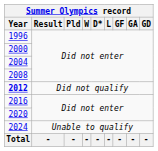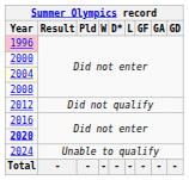1996 | Summer Olympics record / Year: no background -> pink background
2004 | Summer Olympics record / Year: no background -> lightyellow background
2012 | Summer Olympics record / Year: bold -> normal
2020 | Summer Olympics record / Year: normal -> bold
